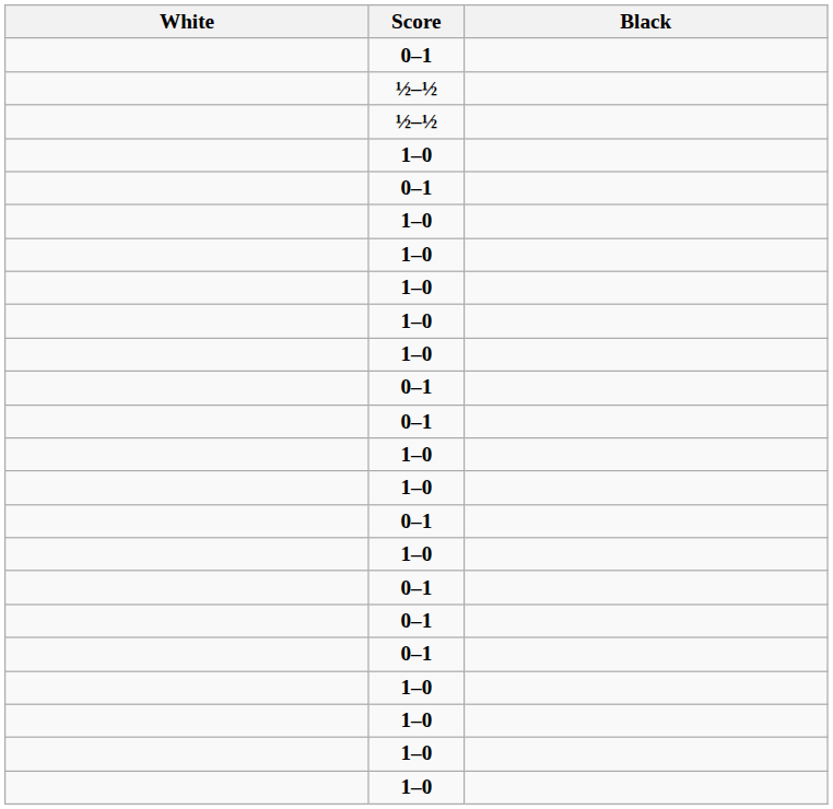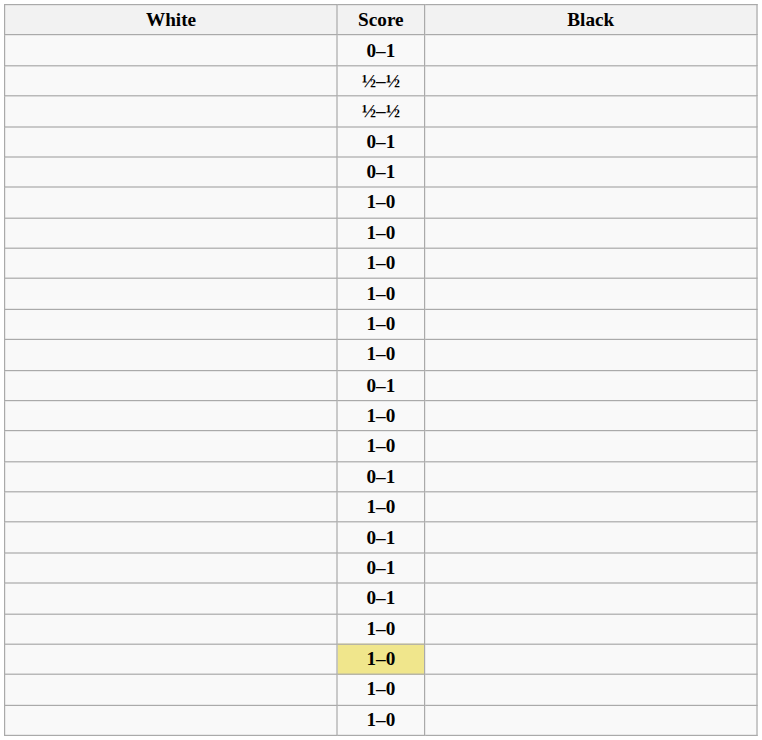row 5 | Score: 1–0 -> 0–1
row 12 | Score: 0–1 -> 1–0
row 22 | Score: no background -> khaki background
